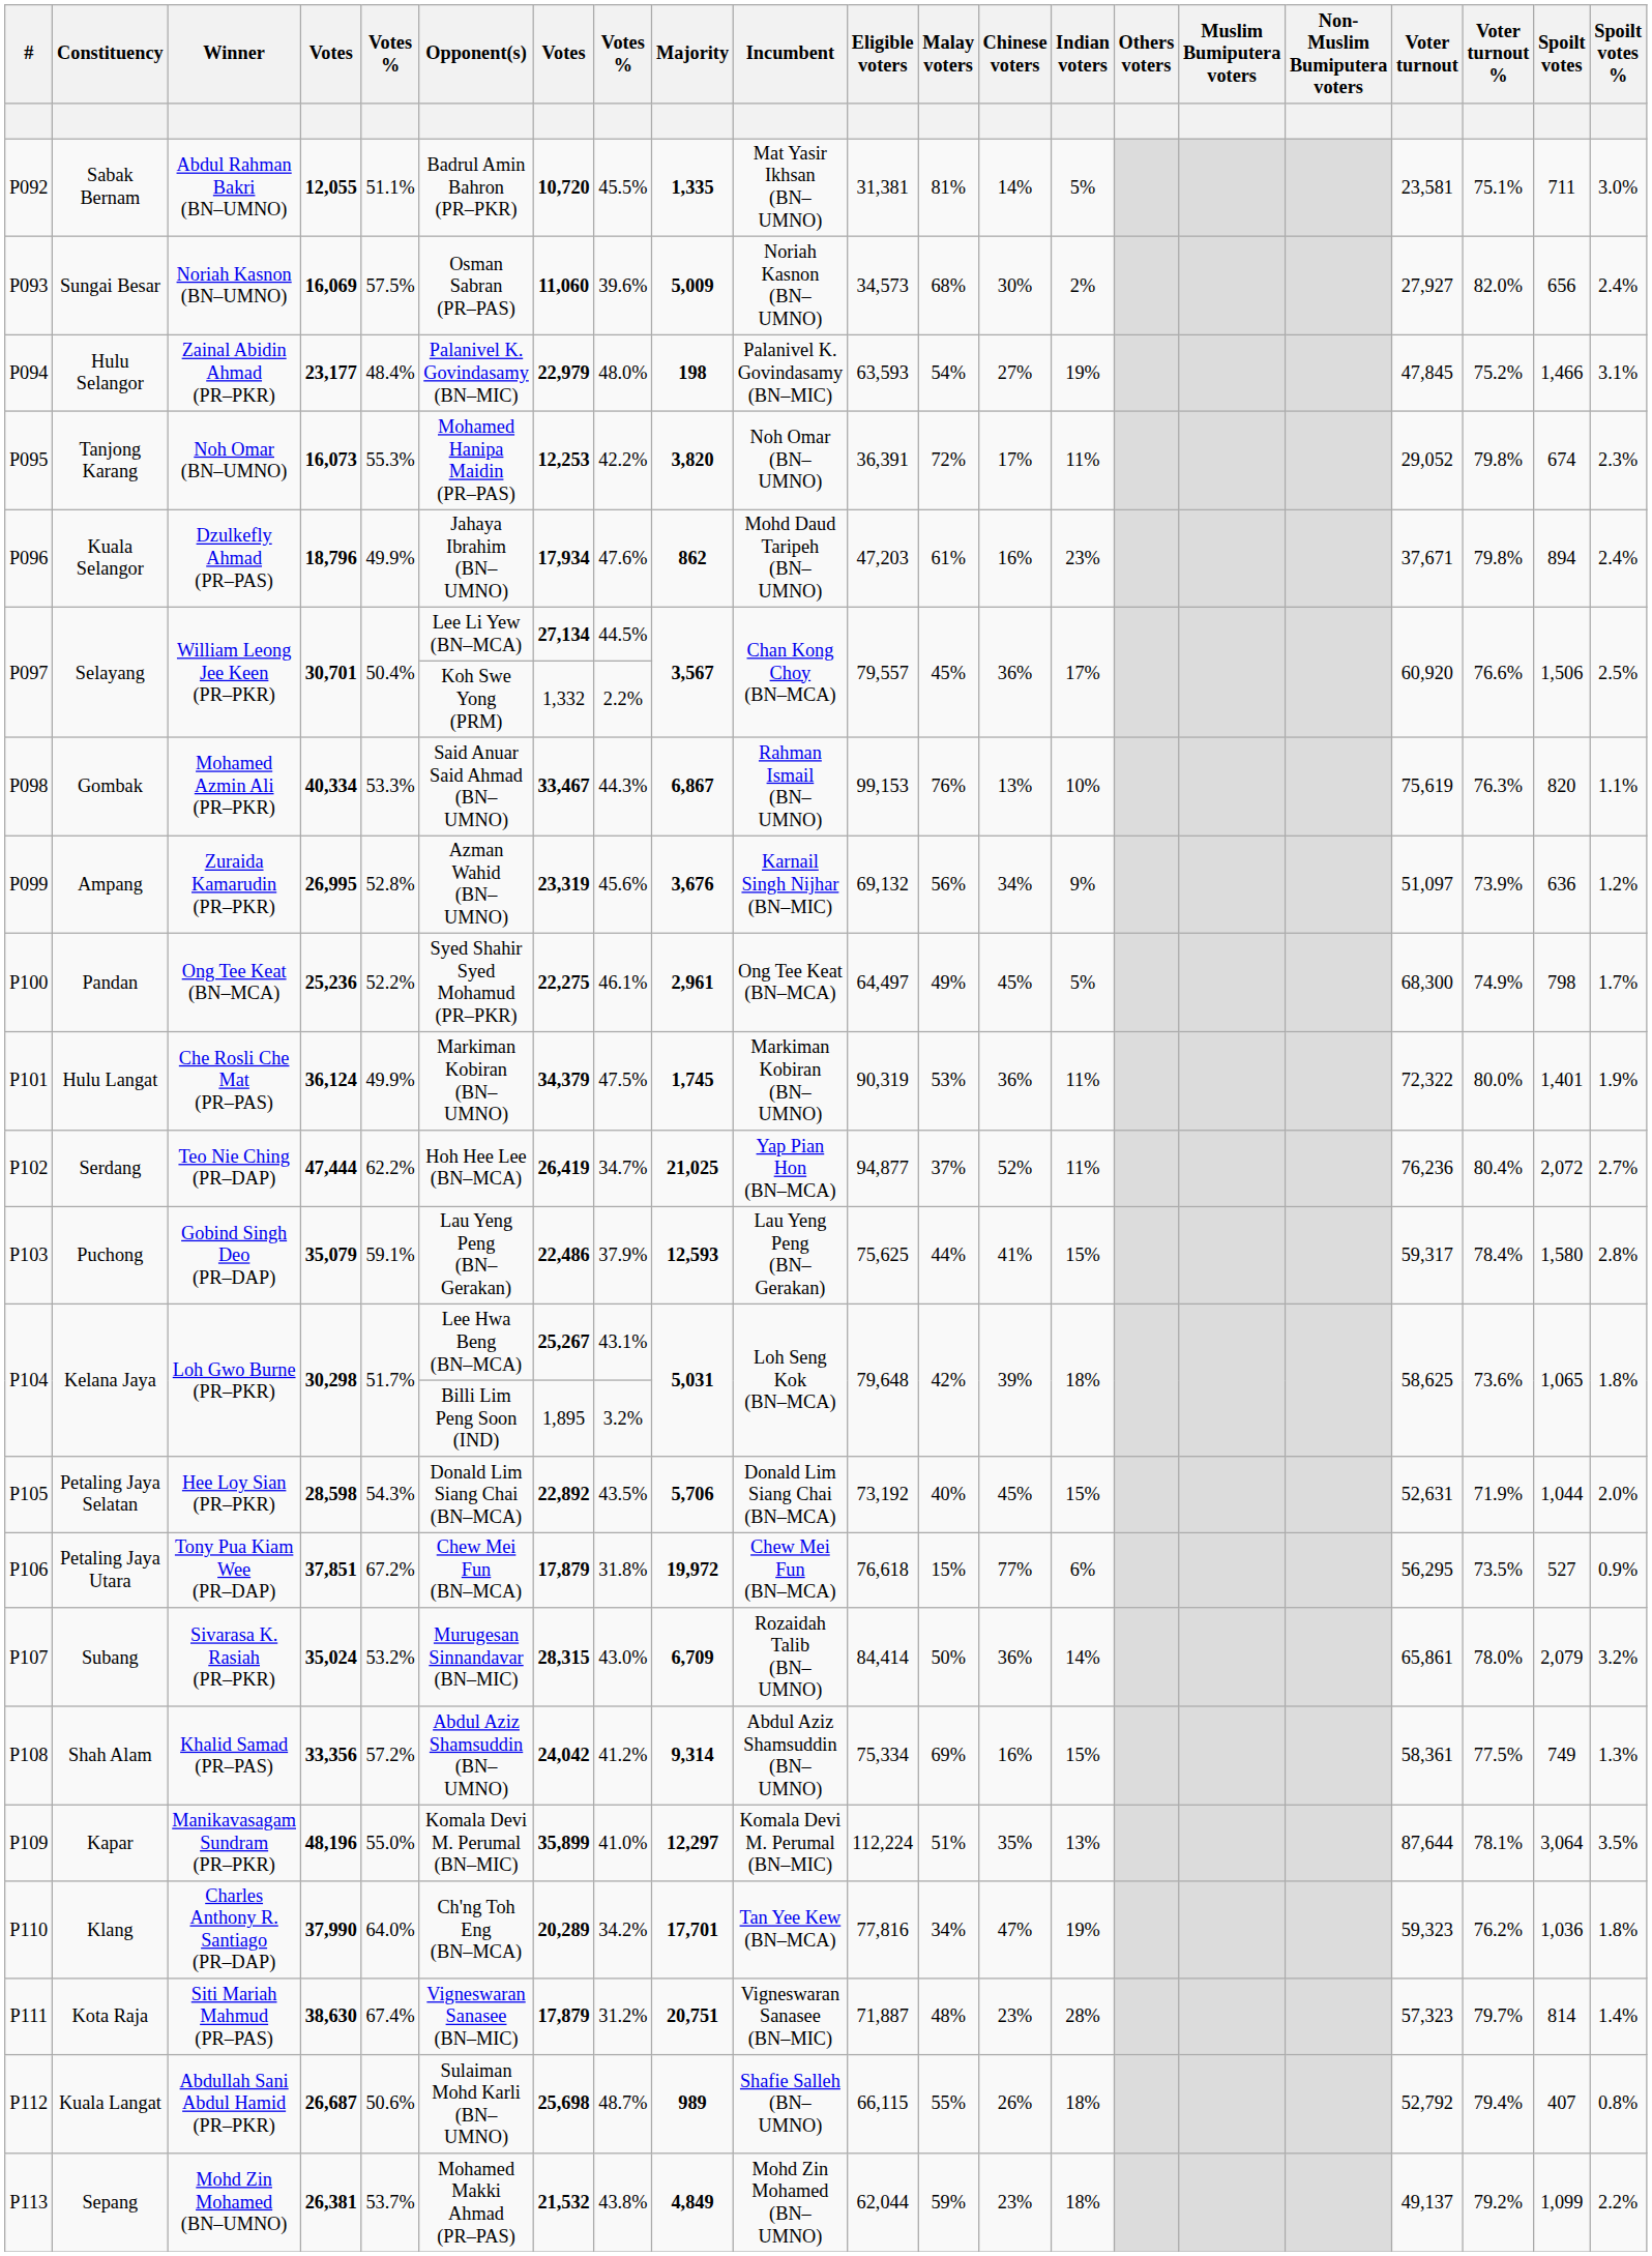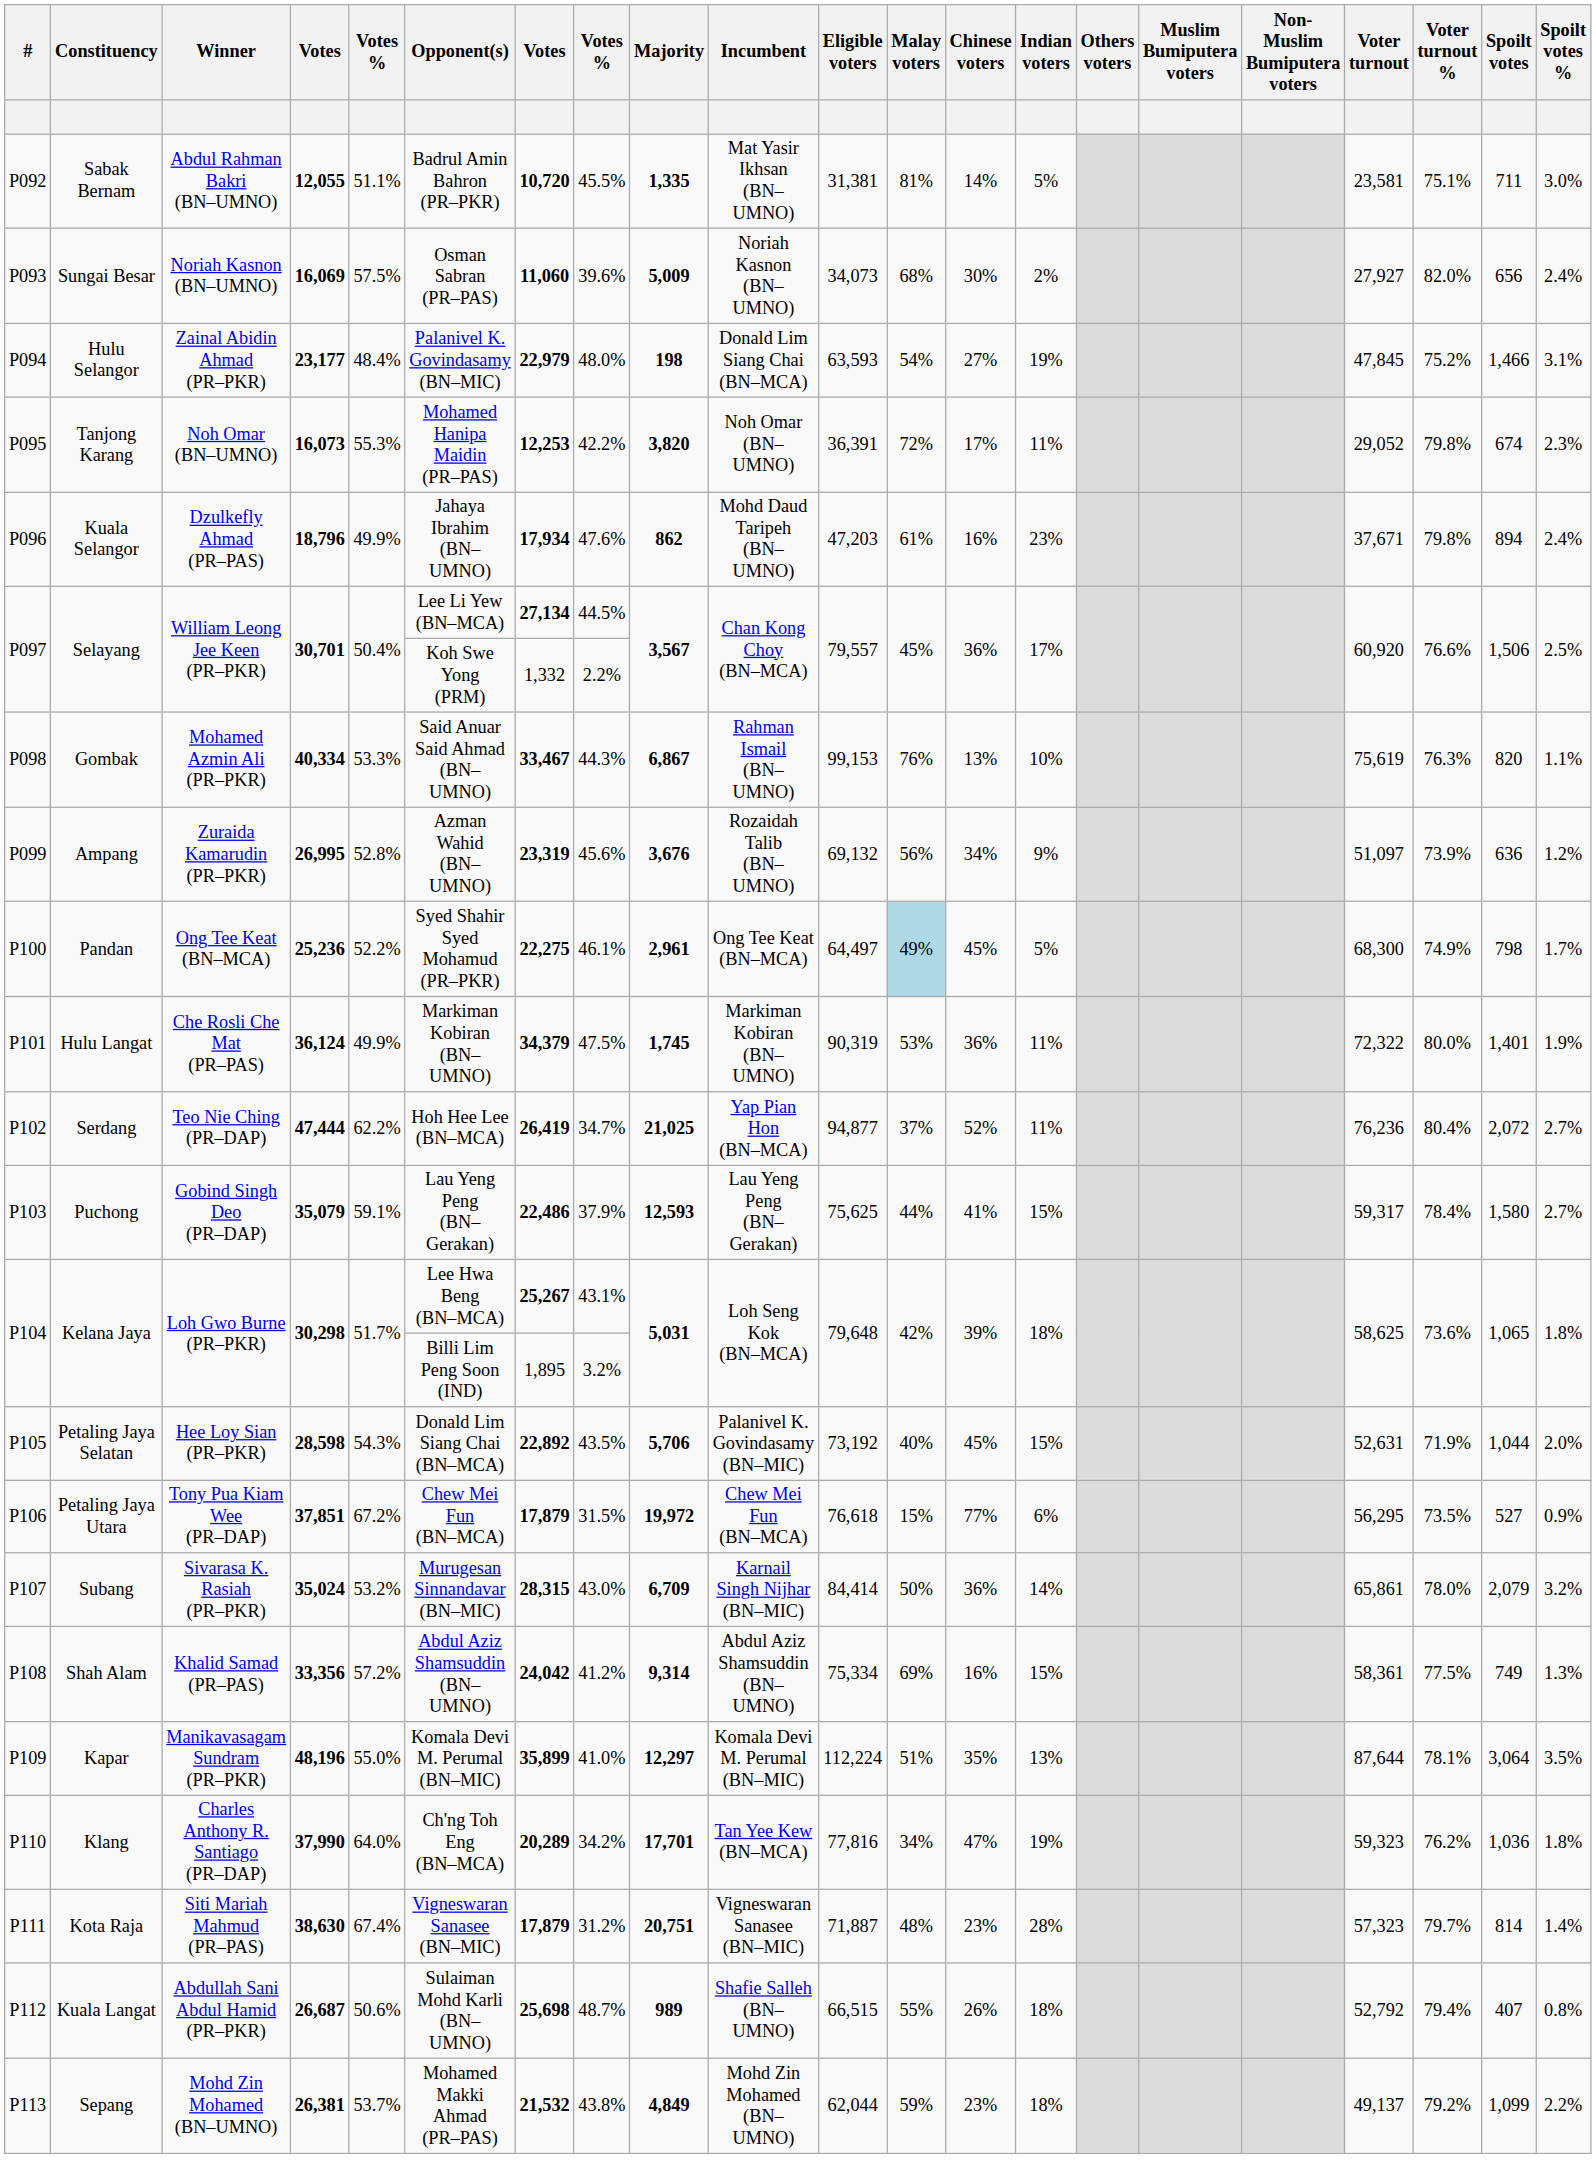Sungai Besar | Eligible voters: 34,573 -> 34,073
Hulu Selangor | Incumbent: Palanivel K. Govindasamy (BN–MIC) -> Donald Lim Siang Chai (BN–MCA)
Ampang | Incumbent: Karnail Singh Nijhar (BN–MIC) -> Rozaidah Talib (BN–UMNO)
Pandan | Malay voters: no background -> lightblue background
Puchong | Spoilt votes %: 2.8% -> 2.7%
Petaling Jaya Selatan | Incumbent: Donald Lim Siang Chai (BN–MCA) -> Palanivel K. Govindasamy (BN–MIC)
Petaling Jaya Utara | column 8: 31.8% -> 31.5%
Subang | Incumbent: Rozaidah Talib (BN–UMNO) -> Karnail Singh Nijhar (BN–MIC)
Kuala Langat | Eligible voters: 66,115 -> 66,515
